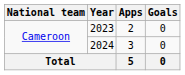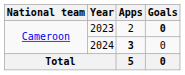2023 | Goals: normal -> bold
2024 | Apps: normal -> bold
